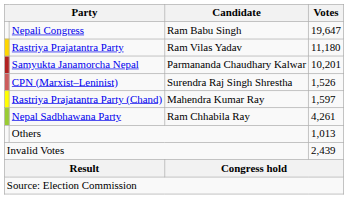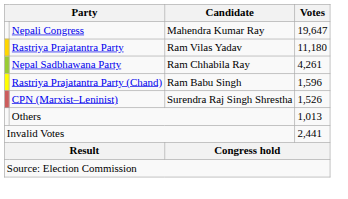Nepali Congress | Candidate: Ram Babu Singh -> Mahendra Kumar Ray
- row: Samyukta Janamorcha Nepal | Parmananda Chaudhary Kalwar | 10,201
rows swapped: Nepal Sadbhawana Party <-> CPN (Marxist–Leninist)
Rastriya Prajatantra Party (Chand) | Candidate: Mahendra Kumar Ray -> Ram Babu Singh
Rastriya Prajatantra Party (Chand) | Votes: 1,597 -> 1,596
Invalid Votes | Votes: 2,439 -> 2,441
